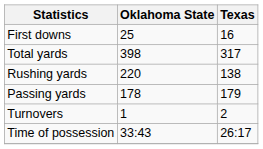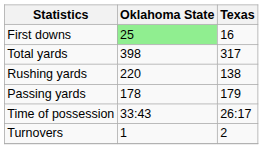First downs | Oklahoma State: no background -> lightgreen background
rows swapped: Turnovers <-> Time of possession
